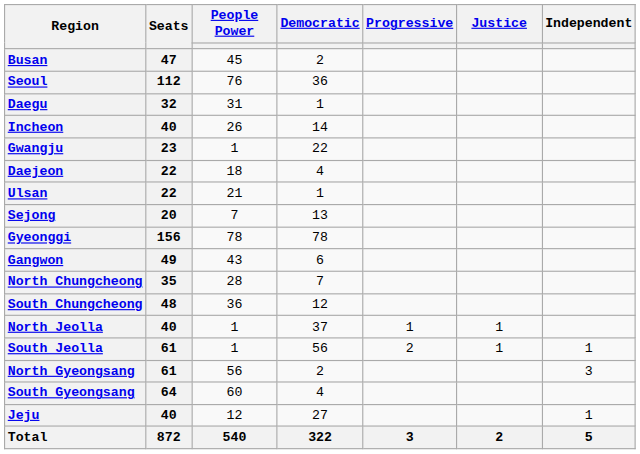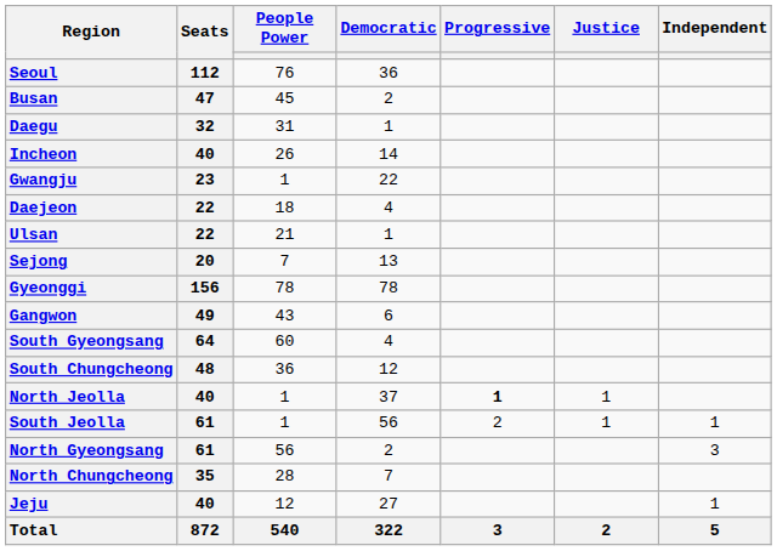rows swapped: Seoul <-> Busan
rows swapped: North Chungcheong <-> South Gyeongsang
North Jeolla | Progressive: normal -> bold
